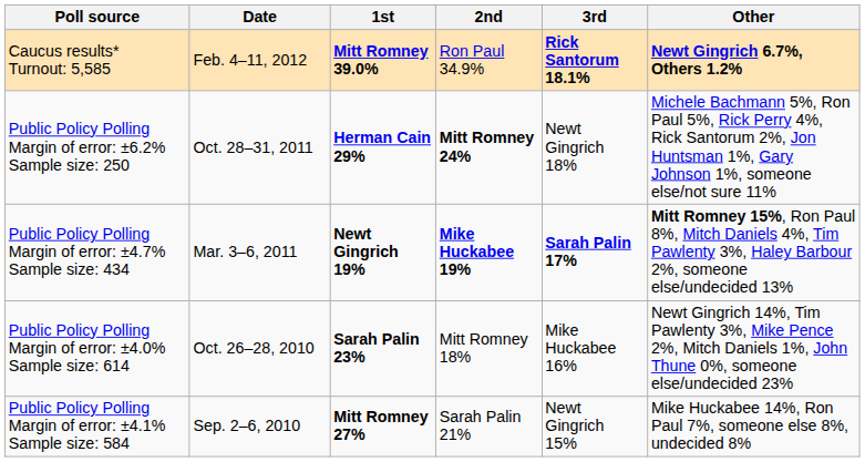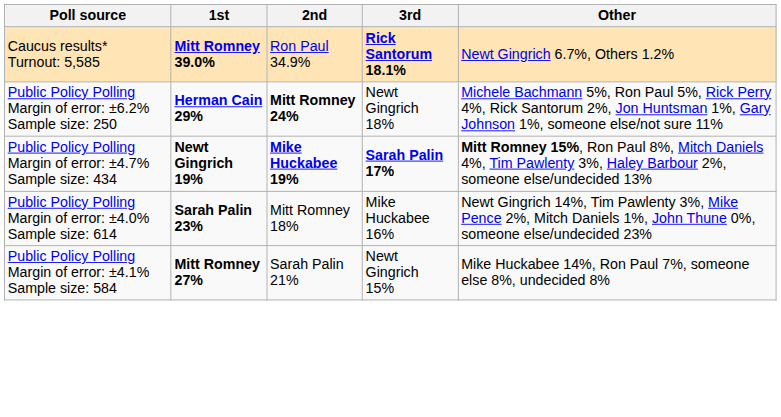- column: Date | Feb. 4–11, 2012 | Oct. 28–31, 2011 | Mar. 3–6, 2011 | Oct. 26–28, 2010 | Sep. 2–6, 2010
Caucus results* Turnout: 5,585 | Other: bold -> normal
